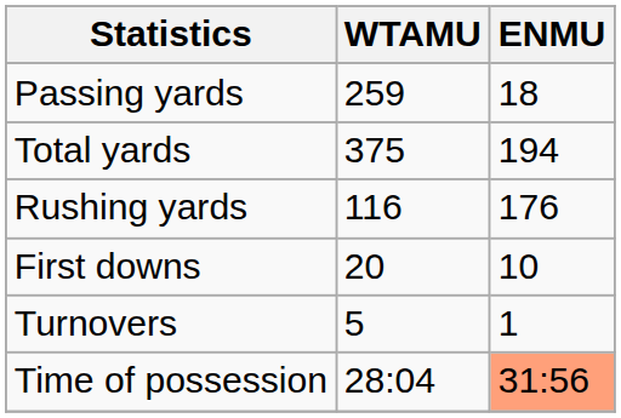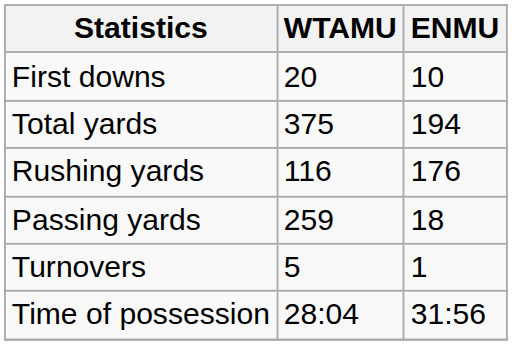rows swapped: First downs <-> Passing yards
Time of possession | ENMU: lightsalmon background -> no background
